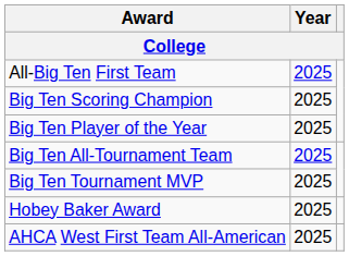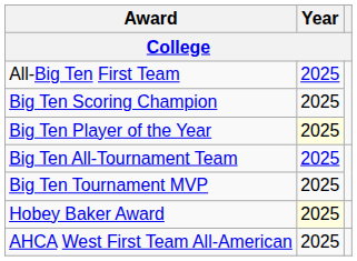Big Ten Player of the Year | Year: no background -> lightyellow background
Hobey Baker Award | Year: no background -> lightyellow background
